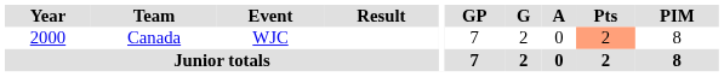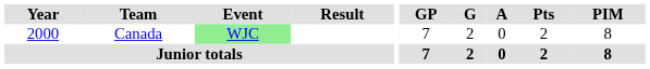Canada | Event: no background -> lightgreen background
Canada | Pts: lightsalmon background -> no background
